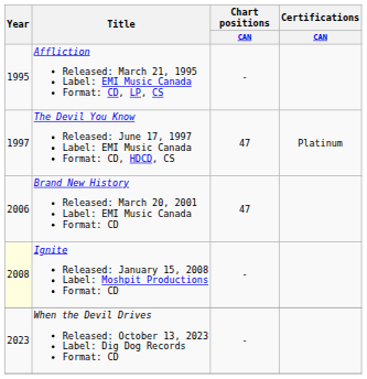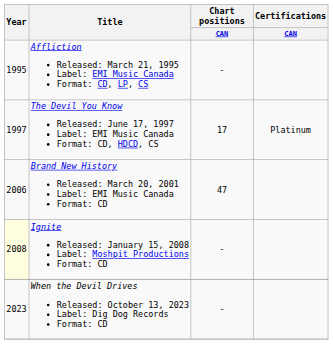row 4 | Chart positions / CAN: 47 -> 17
